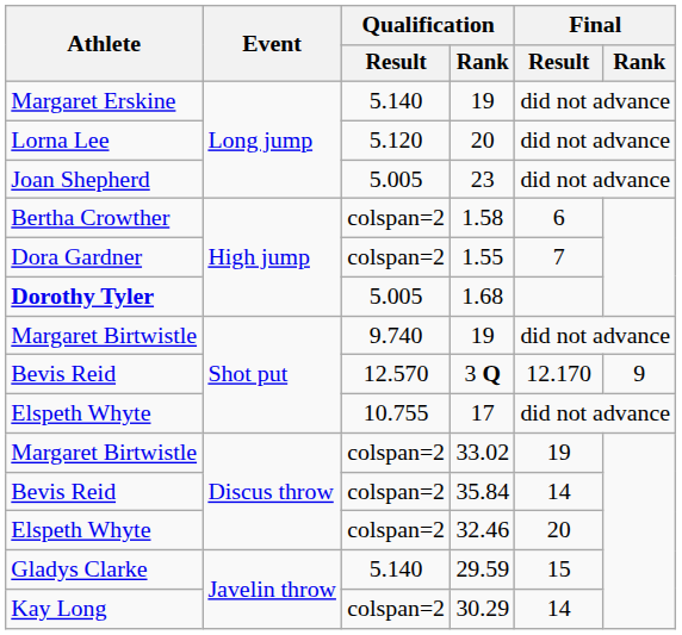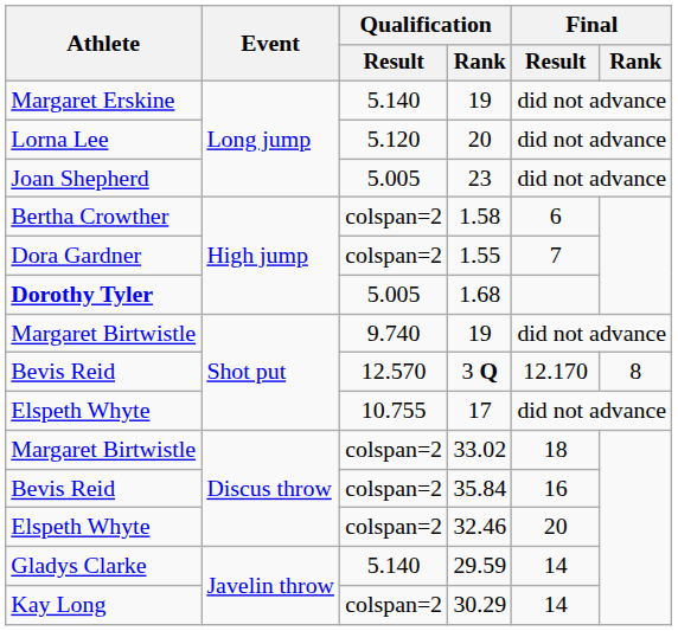3 Q | Final / Rank: 9 -> 8
33.02 | Final / Result: 19 -> 18
35.84 | Final / Result: 14 -> 16
29.59 | Final / Result: 15 -> 14
